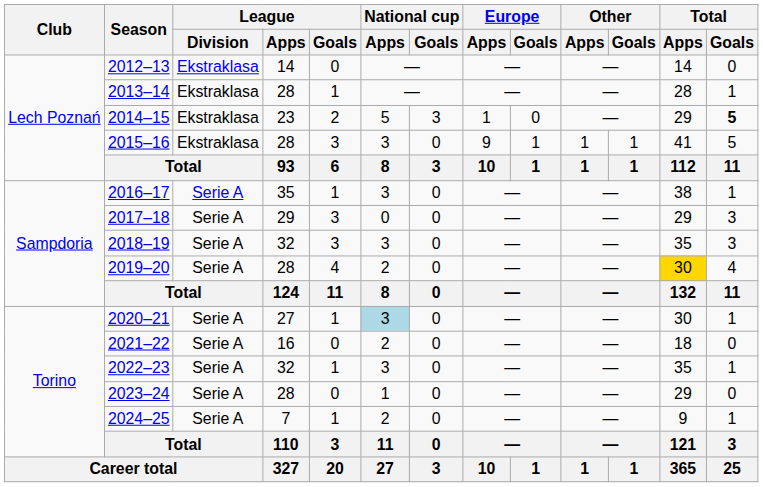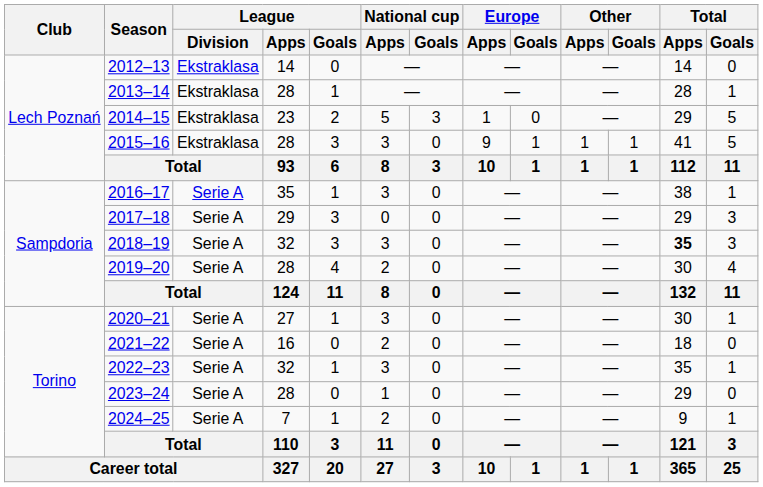2014–15 | Total / Goals: bold -> normal
2018–19 | Total / Apps: normal -> bold
2019–20 | Total / Apps: gold background -> no background
2020–21 | National cup / Apps: lightblue background -> no background
